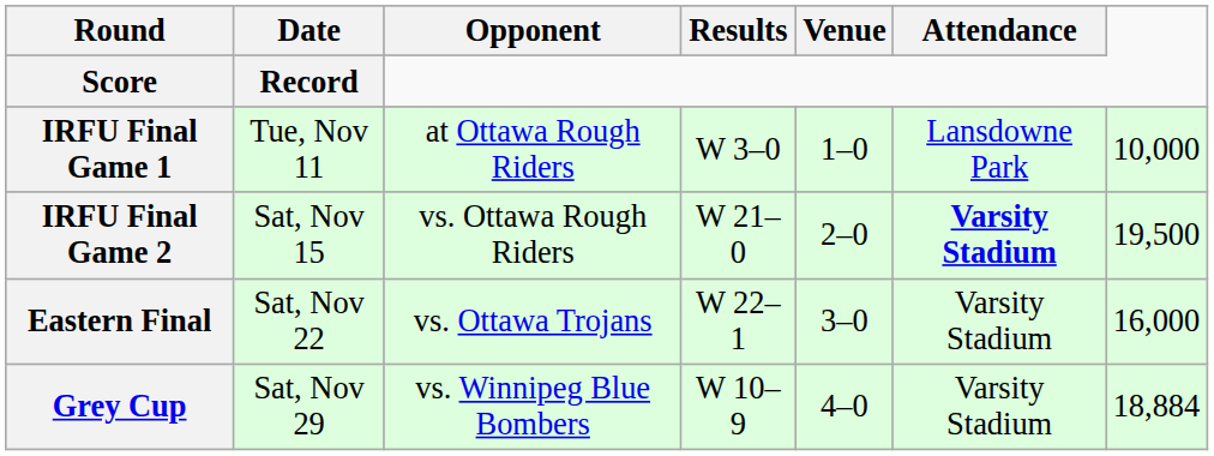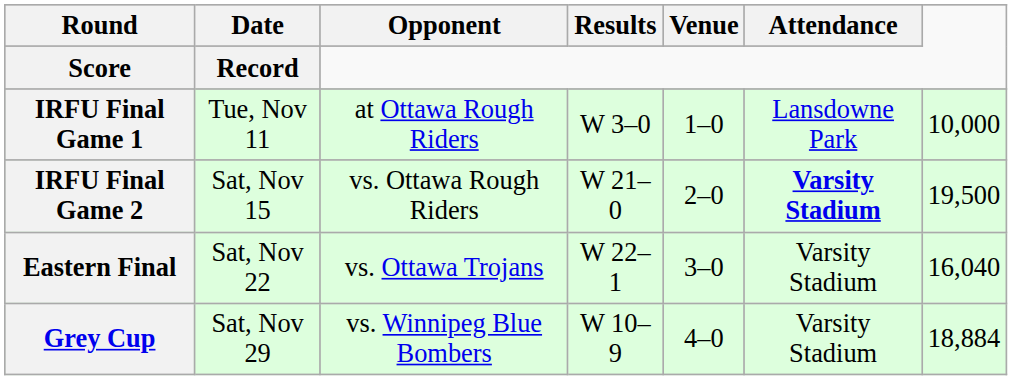Eastern Final | column 7: 16,000 -> 16,040
